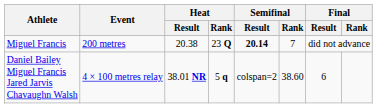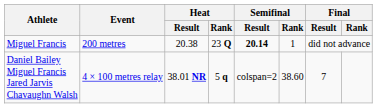Miguel Francis | Semifinal / Rank: 7 -> 1
Daniel Bailey Miguel Francis Jared Jarvis Chavaughn Walsh | Final / Result: 6 -> 7
